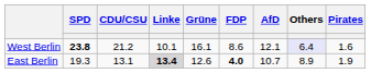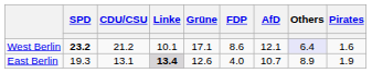West Berlin | SPD: 23.8 -> 23.2
West Berlin | Grüne: 16.1 -> 17.1
East Berlin | FDP: bold -> normal
